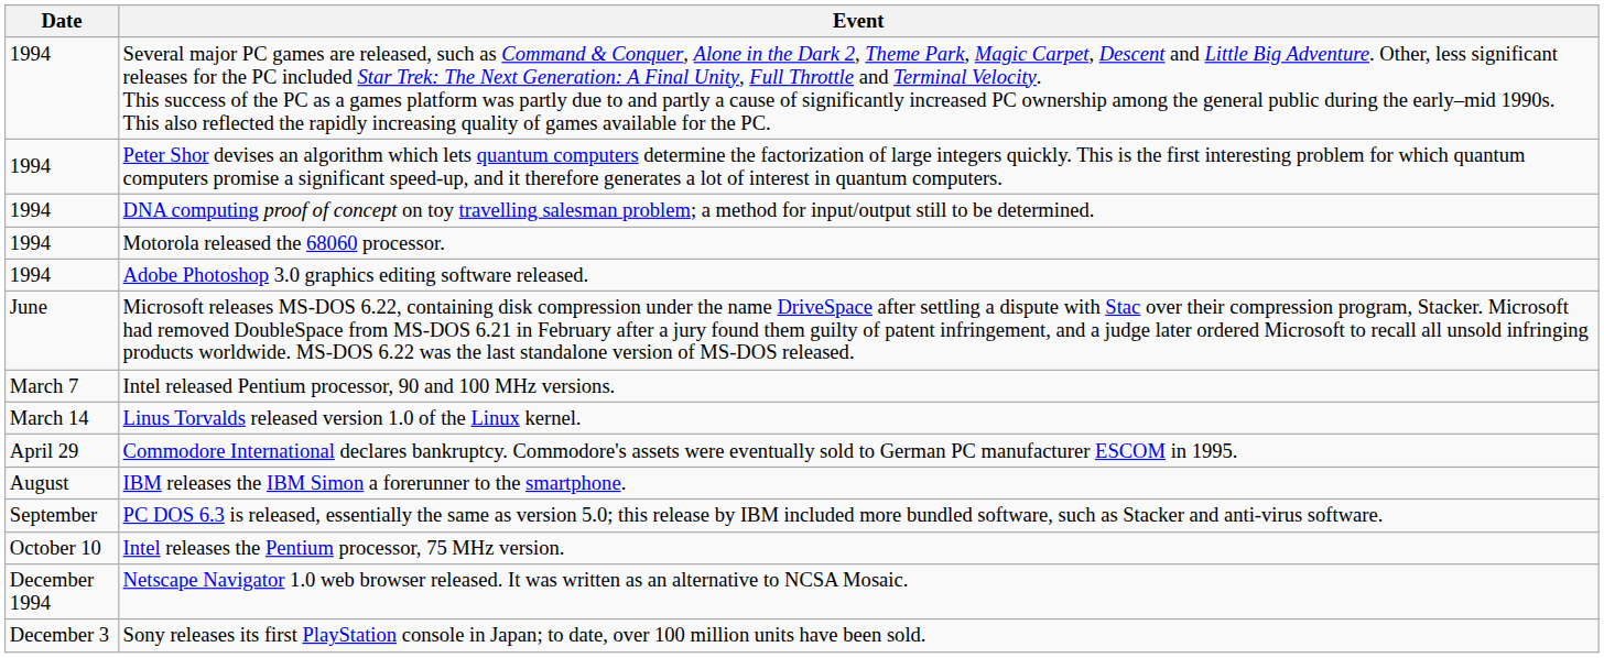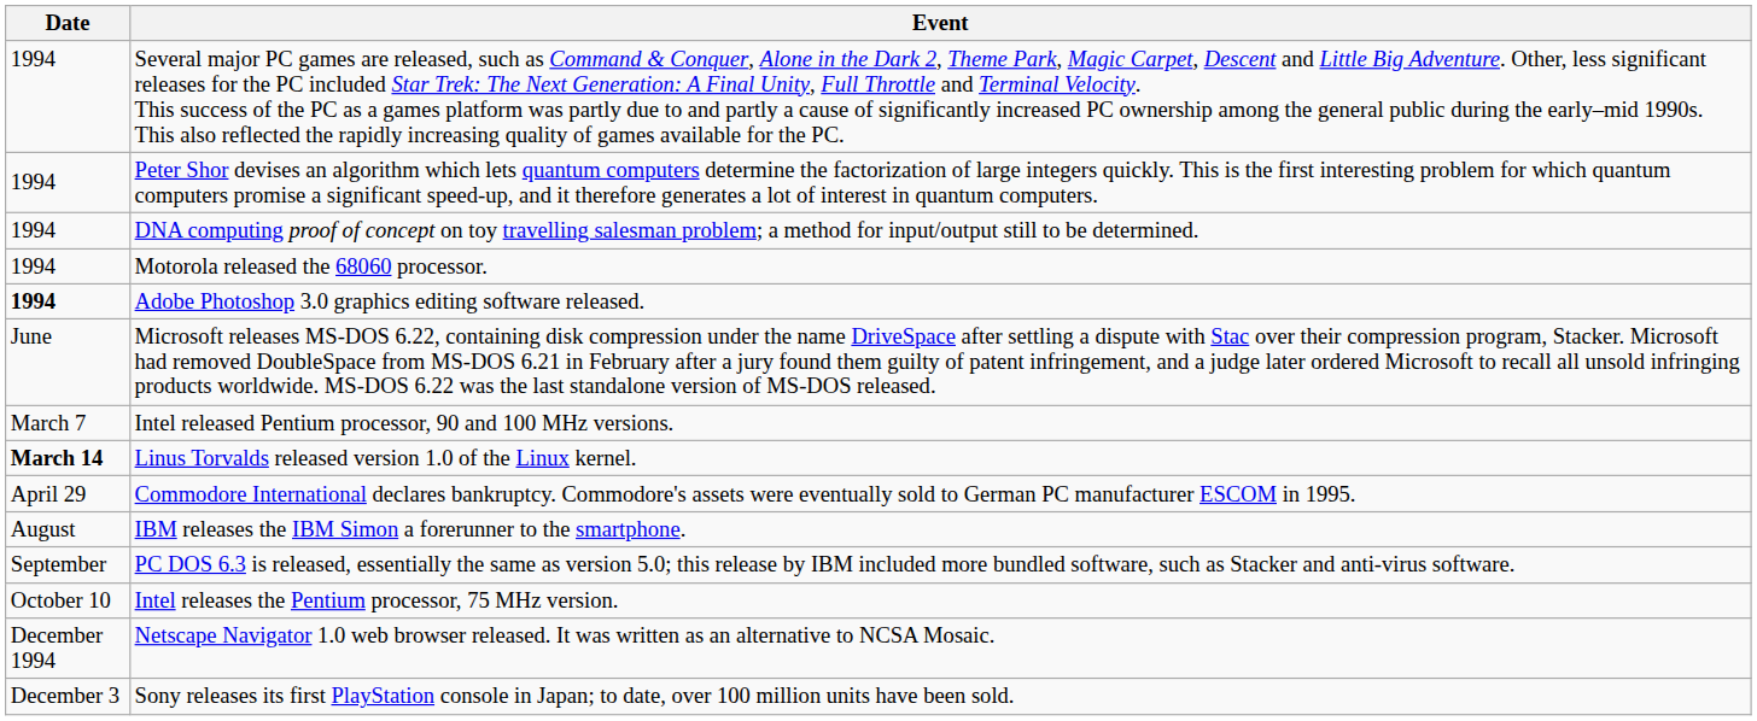Adobe Photoshop 3.0 graphics editing software released. | Date: normal -> bold
Linus Torvalds released version 1.0 of the Linux kernel. | Date: normal -> bold
